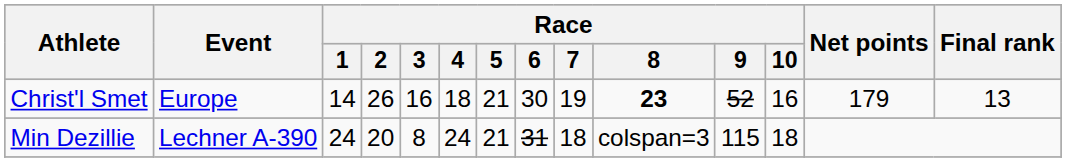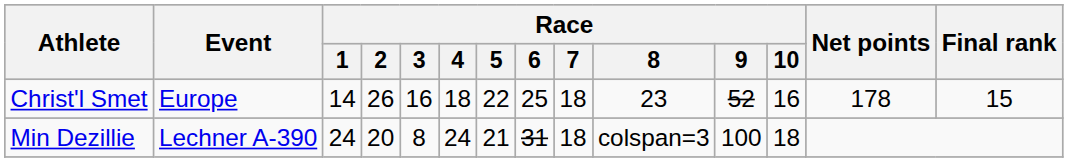Christ'l Smet | Race / 5: 21 -> 22
Christ'l Smet | Race / 6: 30 -> 25
Christ'l Smet | Race / 7: 19 -> 18
Christ'l Smet | Race / 8: bold -> normal
Christ'l Smet | Net points: 179 -> 178
Christ'l Smet | Final rank: 13 -> 15
Min Dezillie | Race / 9: 115 -> 100
